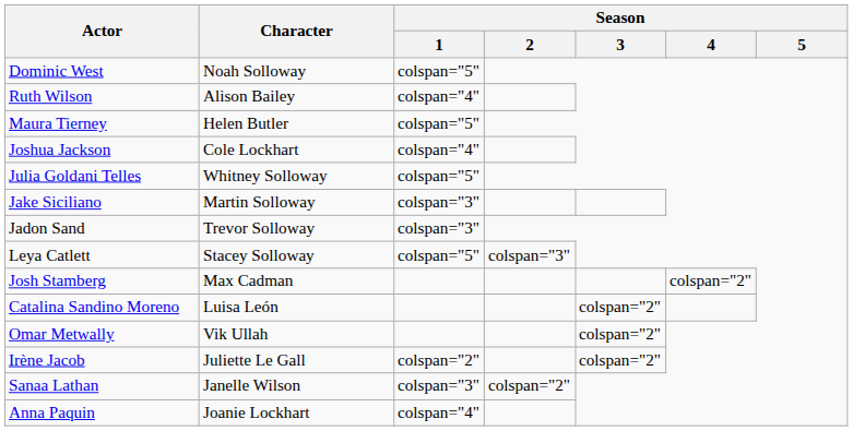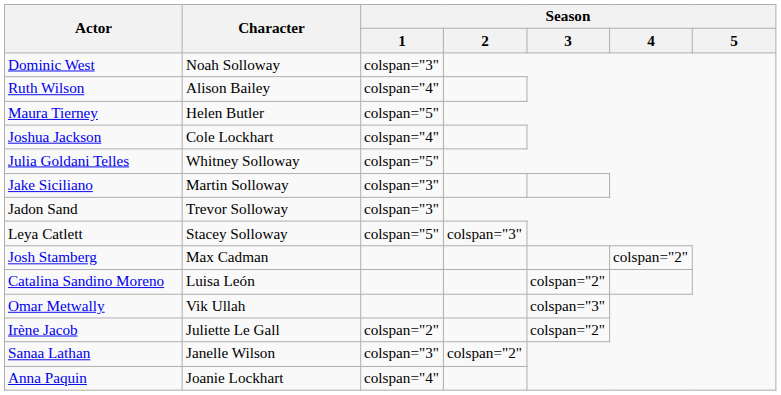Dominic West | Season / 1: colspan="5" -> colspan="3"
Omar Metwally | Season / 3: colspan="2" -> colspan="3"
